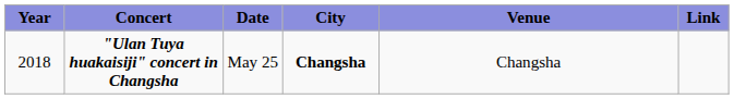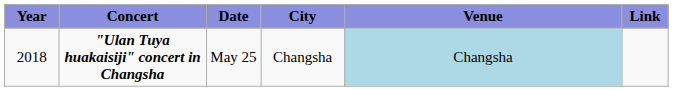"Ulan Tuya huakaisiji" concert in Changsha | City: bold -> normal
"Ulan Tuya huakaisiji" concert in Changsha | Venue: no background -> lightblue background
